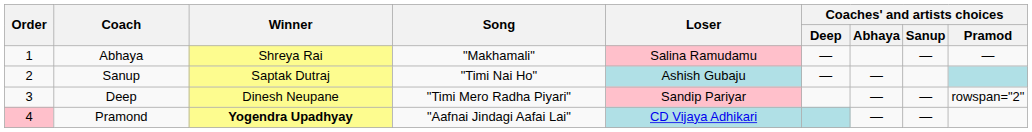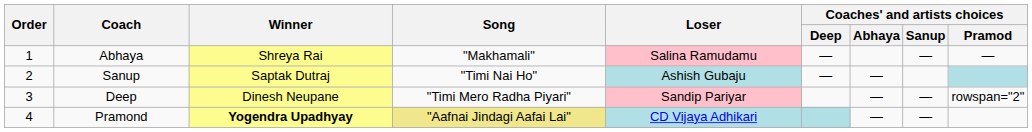Pramond | Order: pink background -> no background
Pramond | Song: no background -> khaki background
